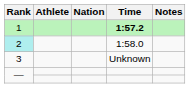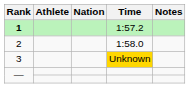1 | Rank: normal -> bold
1 | Time: bold -> normal
2 | Rank: paleturquoise background -> no background
3 | Time: no background -> gold background
